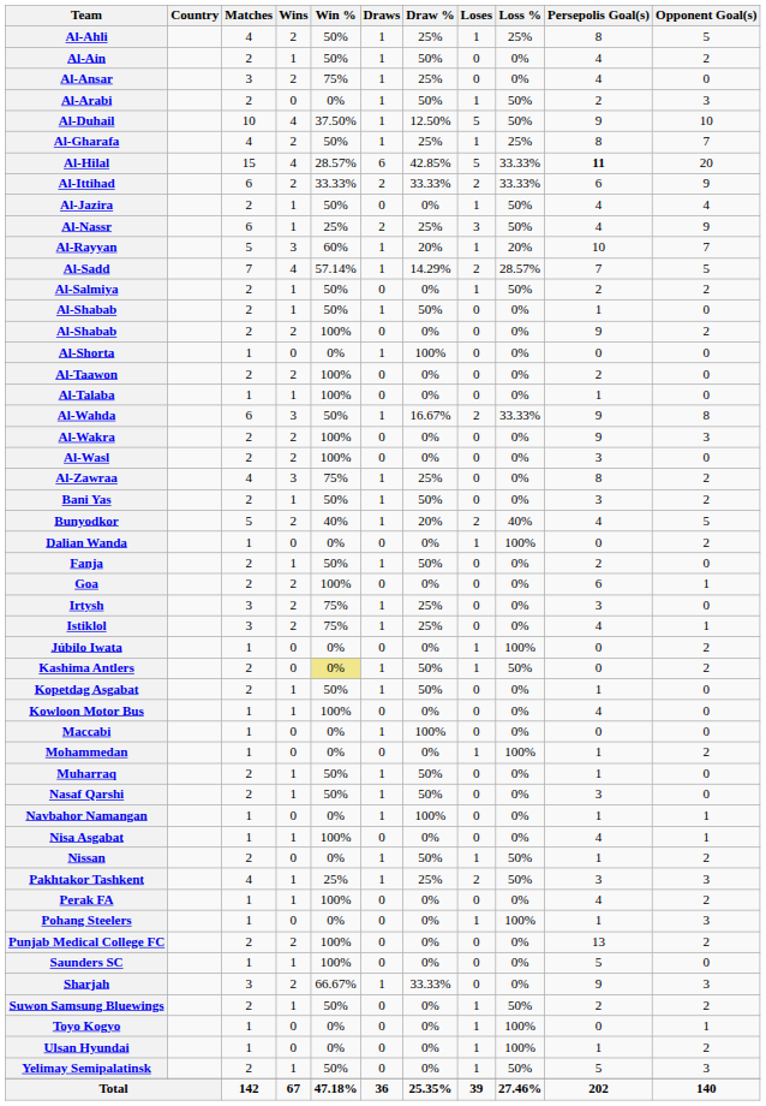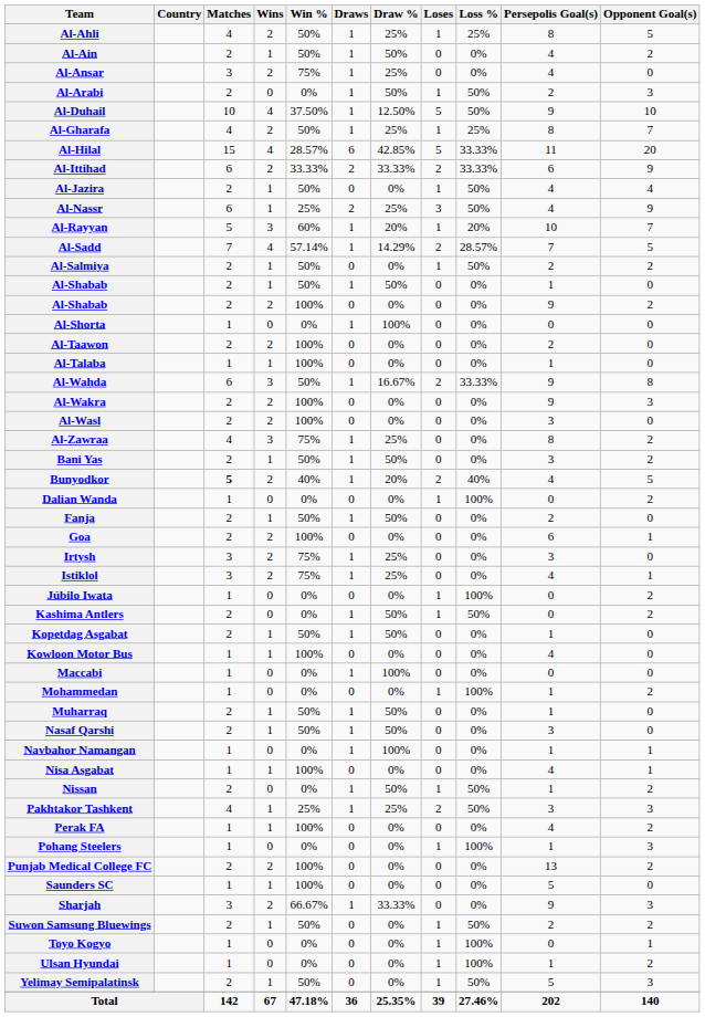Al-Hilal | Persepolis Goal(s): bold -> normal
Bunyodkor | Matches: normal -> bold
Kashima Antlers | Win %: khaki background -> no background
